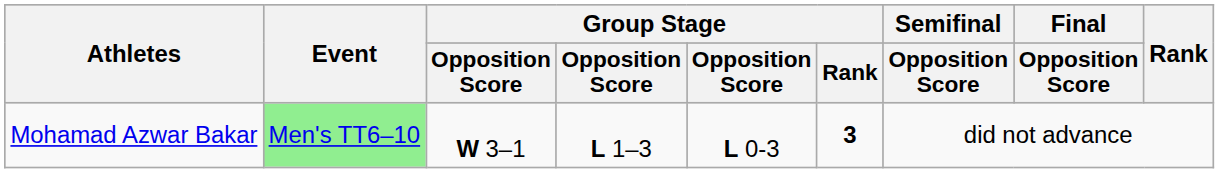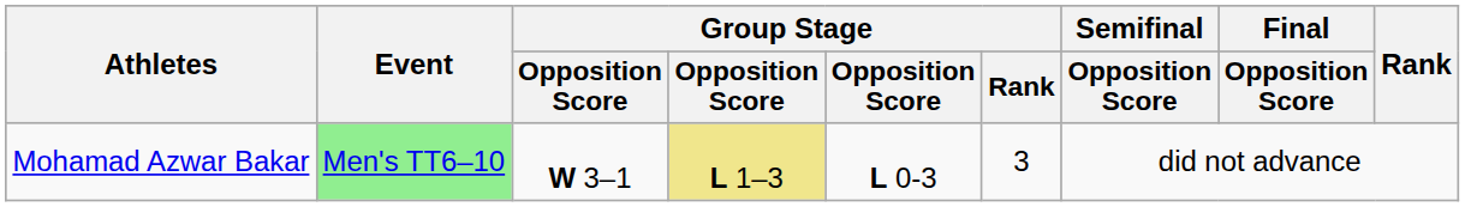Mohamad Azwar Bakar | column 4: no background -> khaki background
Mohamad Azwar Bakar | Group Stage / Rank: bold -> normal
